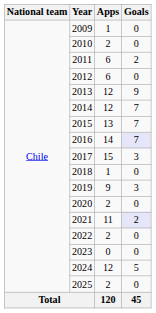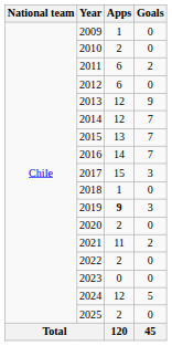2016 | Goals: lavender background -> no background
2019 | Apps: normal -> bold
2021 | Goals: lavender background -> no background
